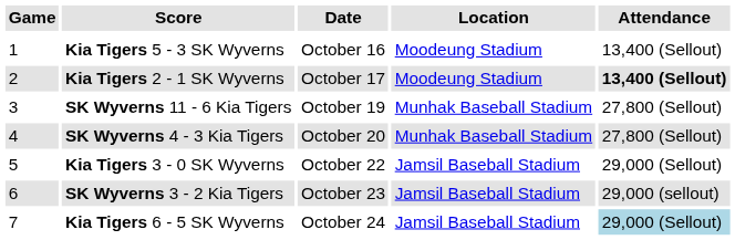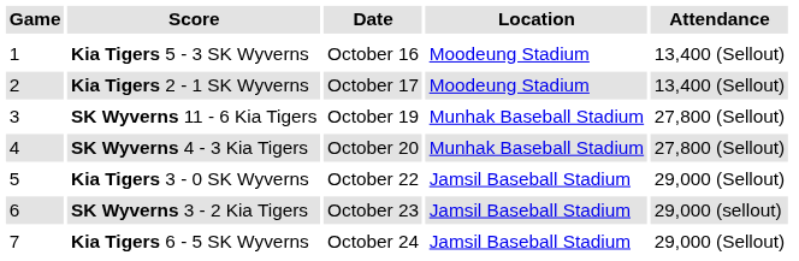Kia Tigers 2 - 1 SK Wyverns | Attendance: bold -> normal
Kia Tigers 6 - 5 SK Wyverns | Attendance: lightblue background -> no background
